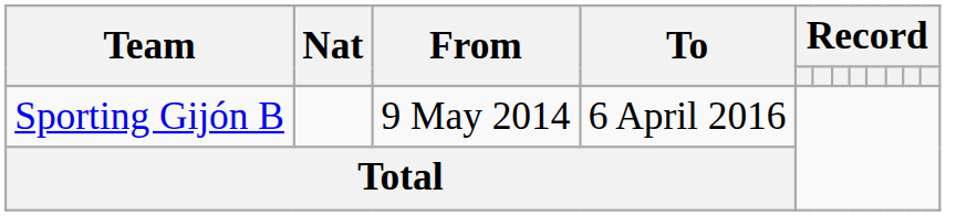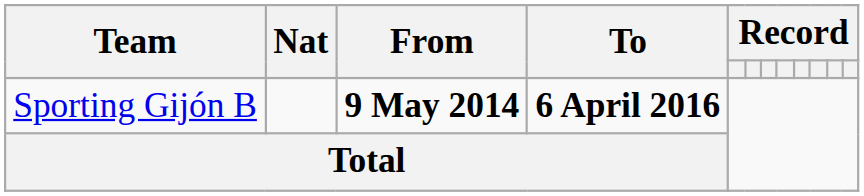Sporting Gijón B | From: normal -> bold
Sporting Gijón B | To: normal -> bold
